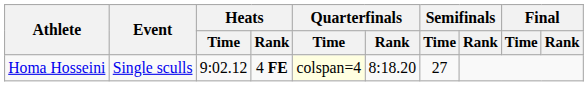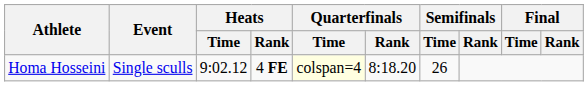Homa Hosseini | Semifinals / Time: 27 -> 26
